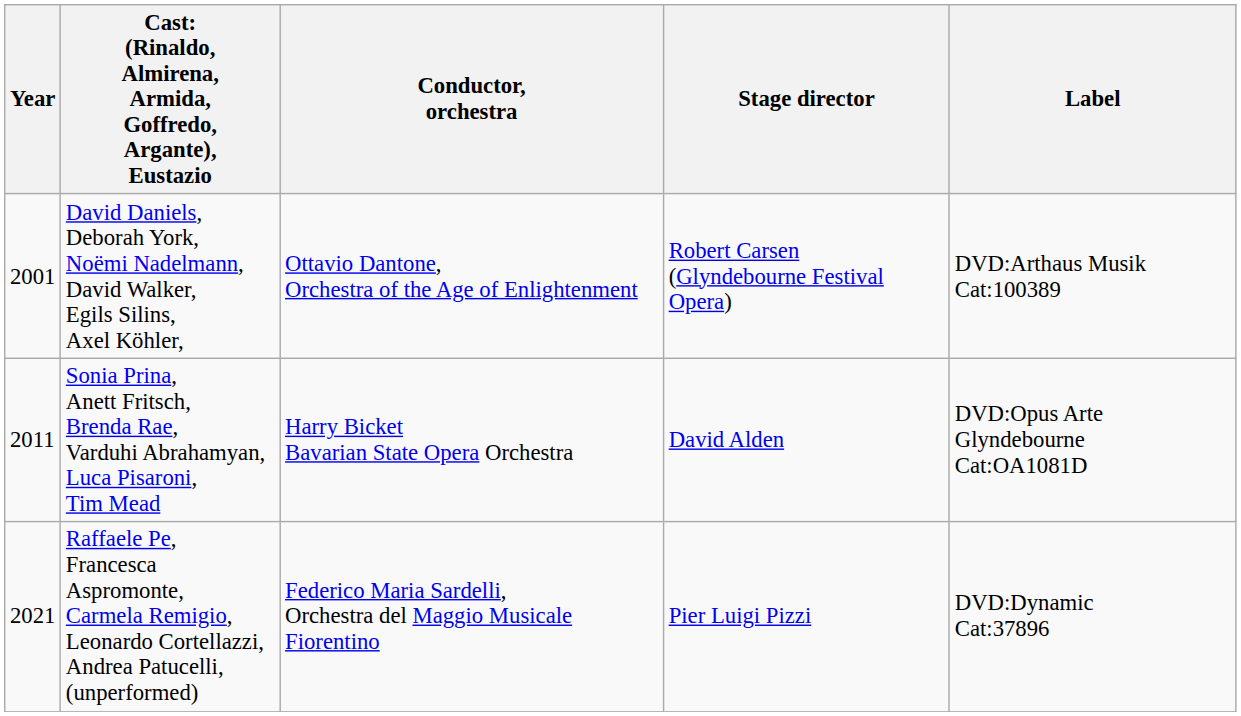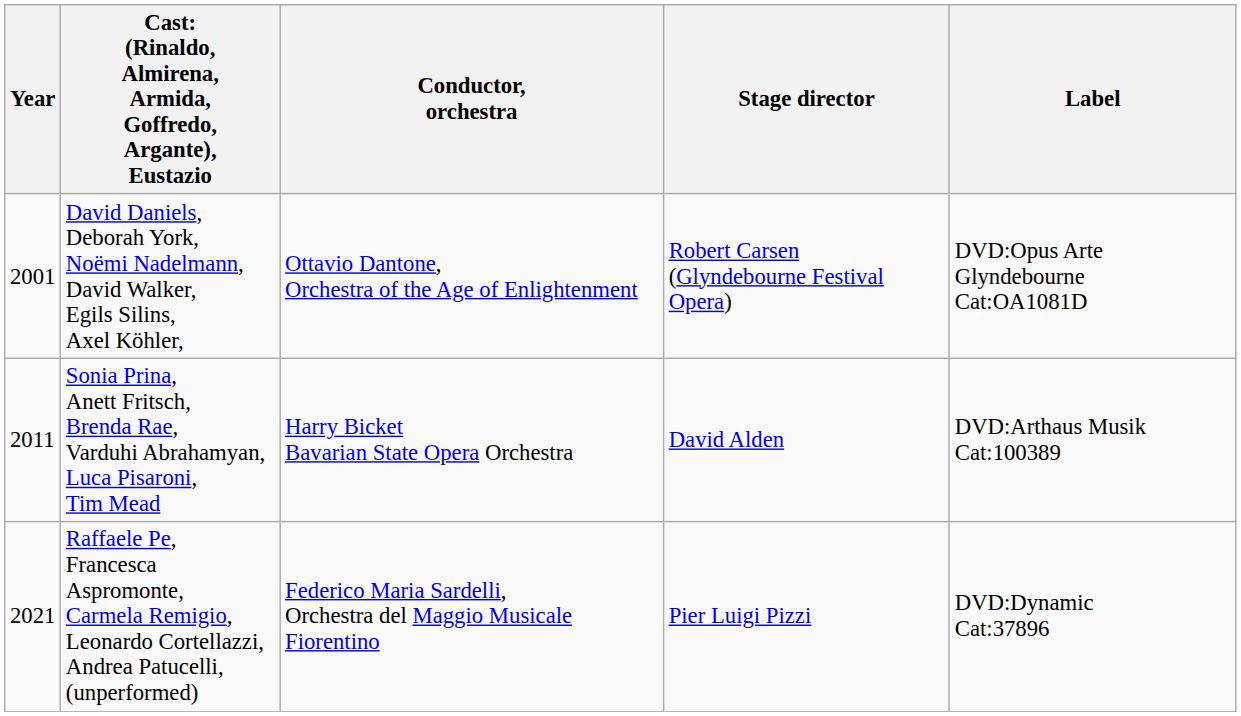row 2 | Label: DVD:Arthaus Musik Cat:100389 -> DVD:Opus Arte Glyndebourne Cat:OA1081D
row 3 | Label: DVD:Opus Arte Glyndebourne Cat:OA1081D -> DVD:Arthaus Musik Cat:100389
